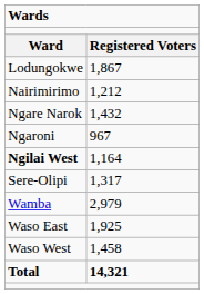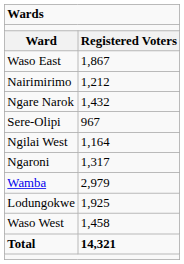row 4 | column 1: Lodungokwe -> Waso East
row 7 | column 1: Ngaroni -> Sere-Olipi
row 8 | column 1: bold -> normal
row 9 | column 1: Sere-Olipi -> Ngaroni
row 11 | column 1: Waso East -> Lodungokwe
